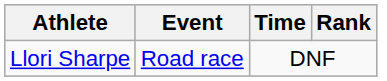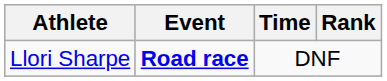Llori Sharpe | Event: normal -> bold
